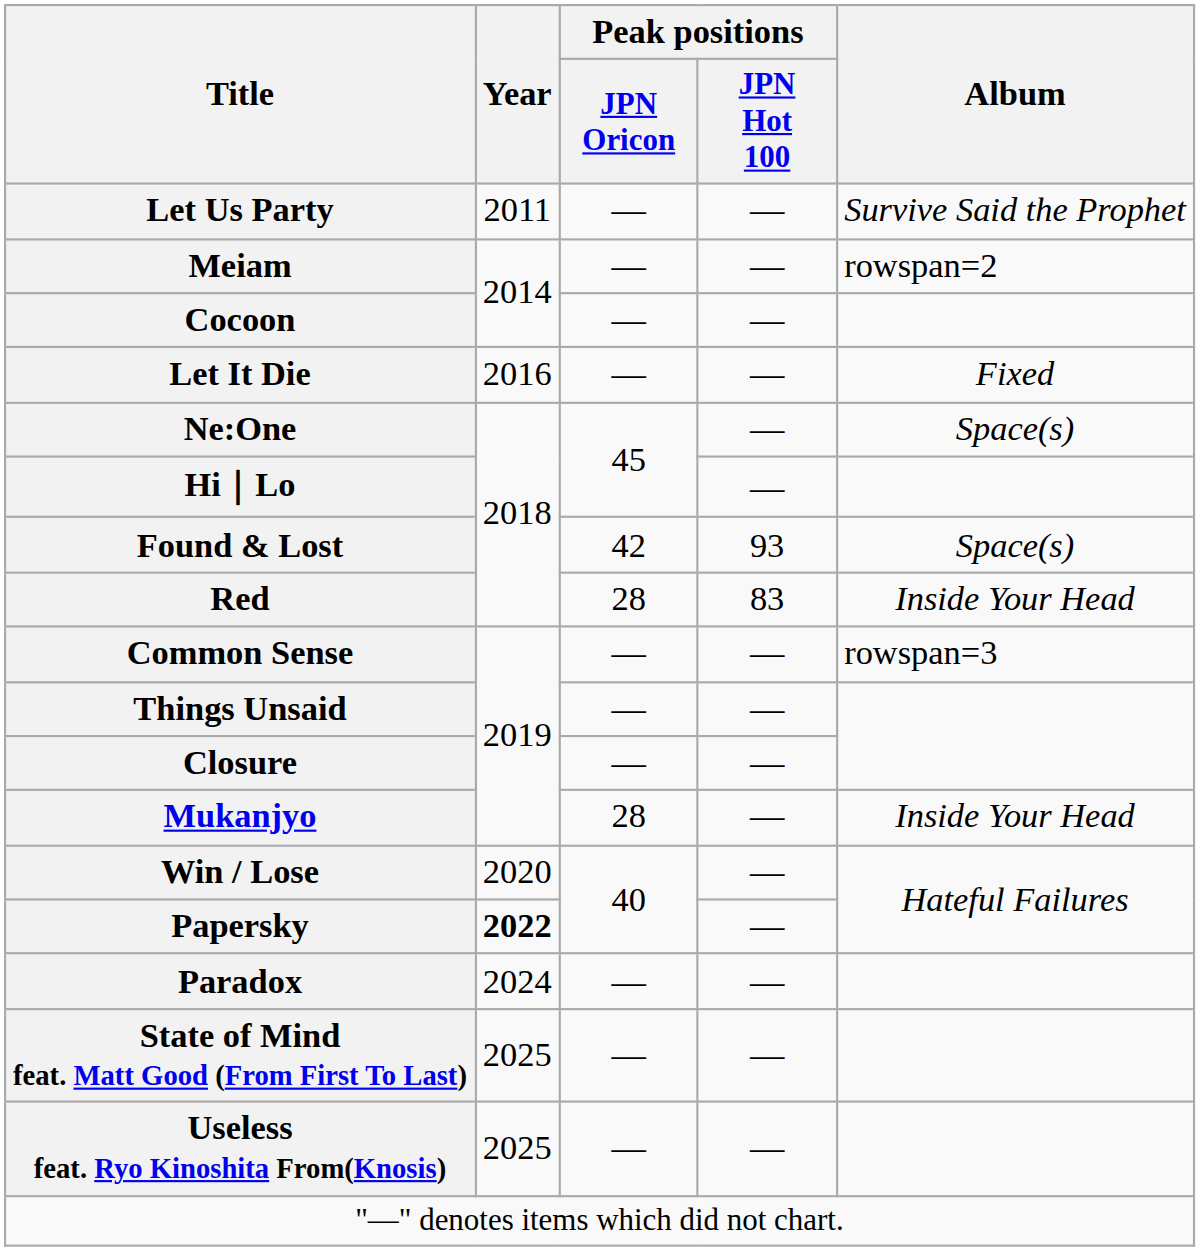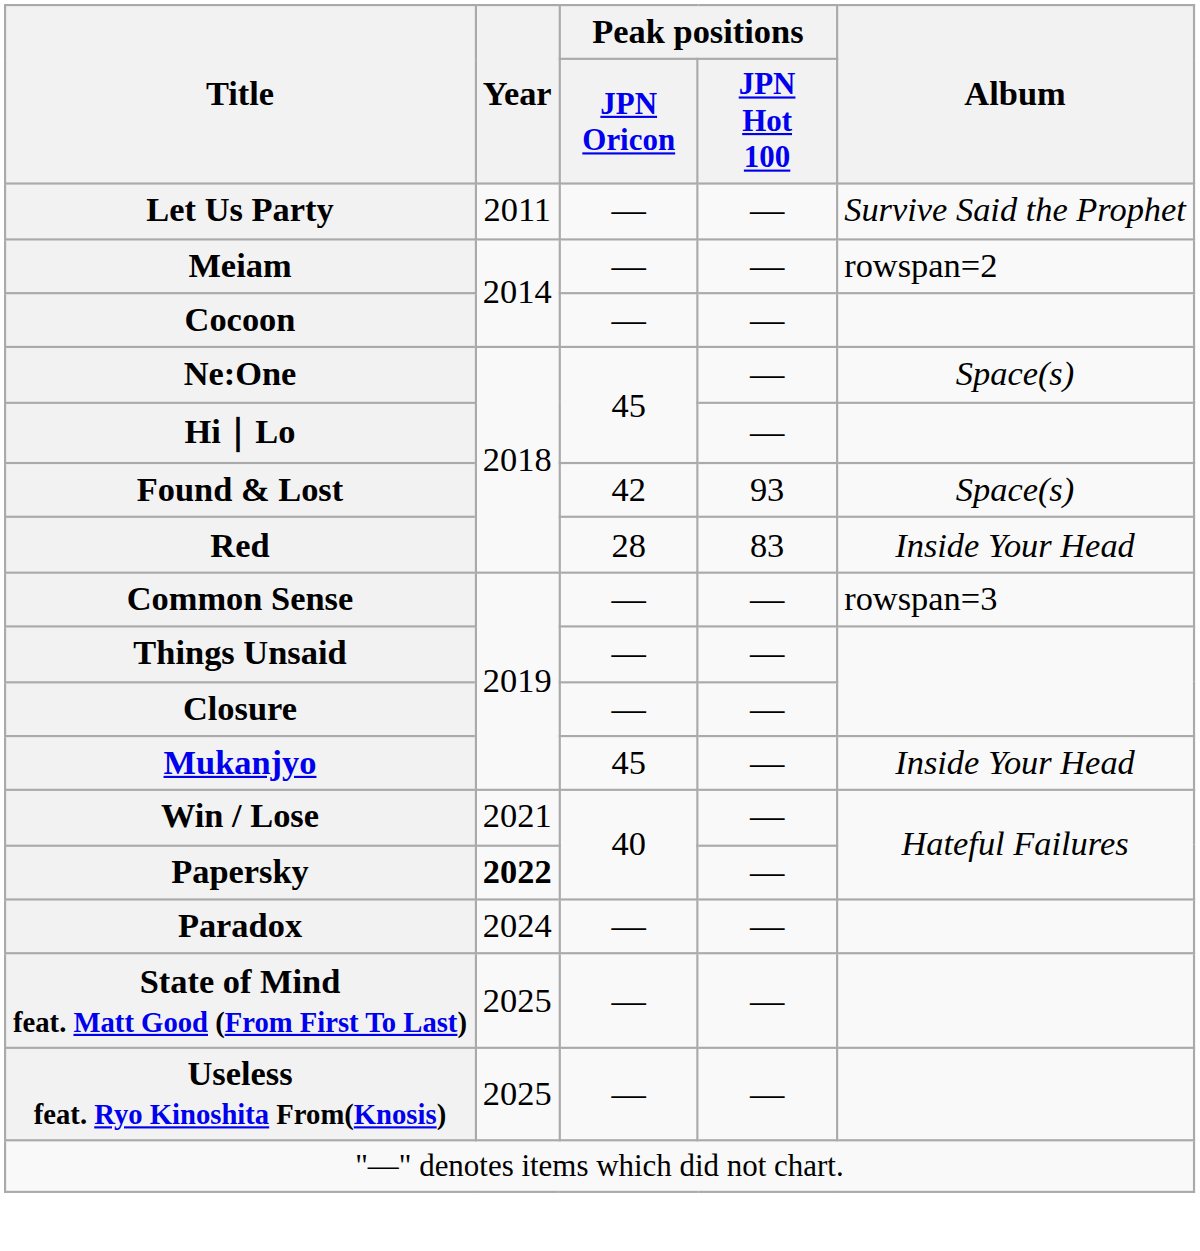- row: Let It Die | 2016 | — | — | Fixed
Mukanjyo | Peak positions / JPN Oricon: 28 -> 45
Win / Lose | Year: 2020 -> 2021
